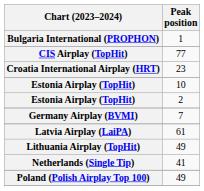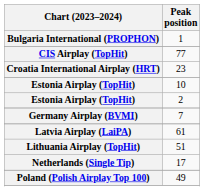row 9 | Peak position: 49 -> 51
row 10 | Peak position: 41 -> 17
